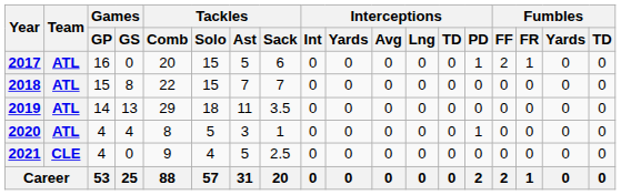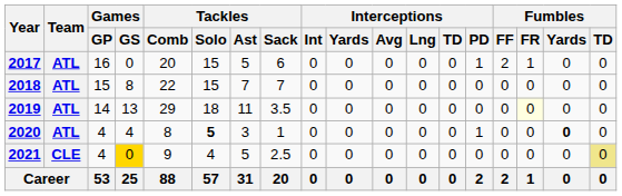2019 | Fumbles / FR: no background -> lightyellow background
2020 | Tackles / Solo: normal -> bold
2020 | Fumbles / Yards: normal -> bold
2021 | Games / GS: no background -> gold background
2021 | Fumbles / TD: no background -> khaki background
